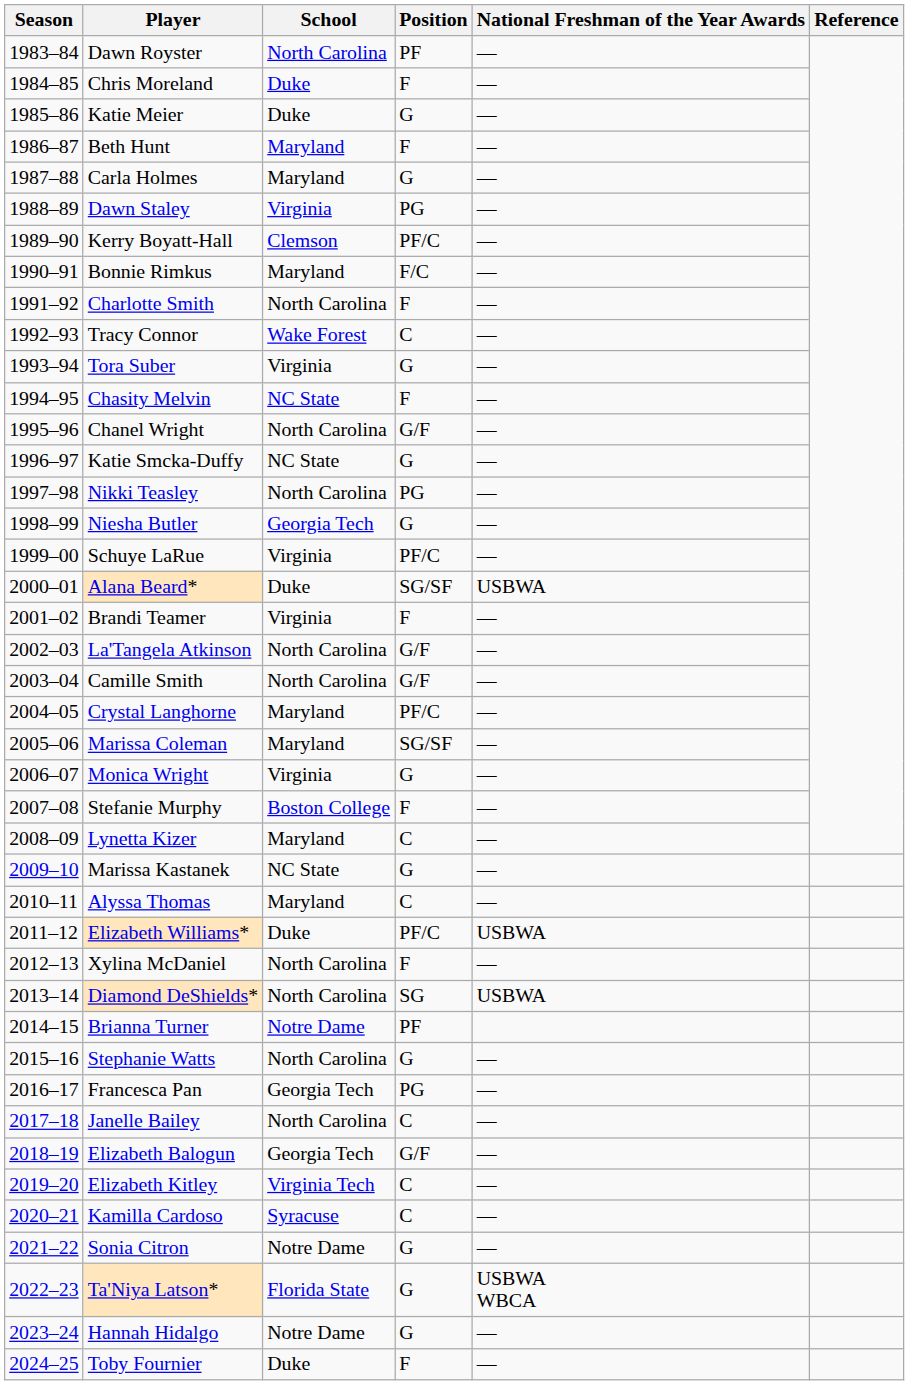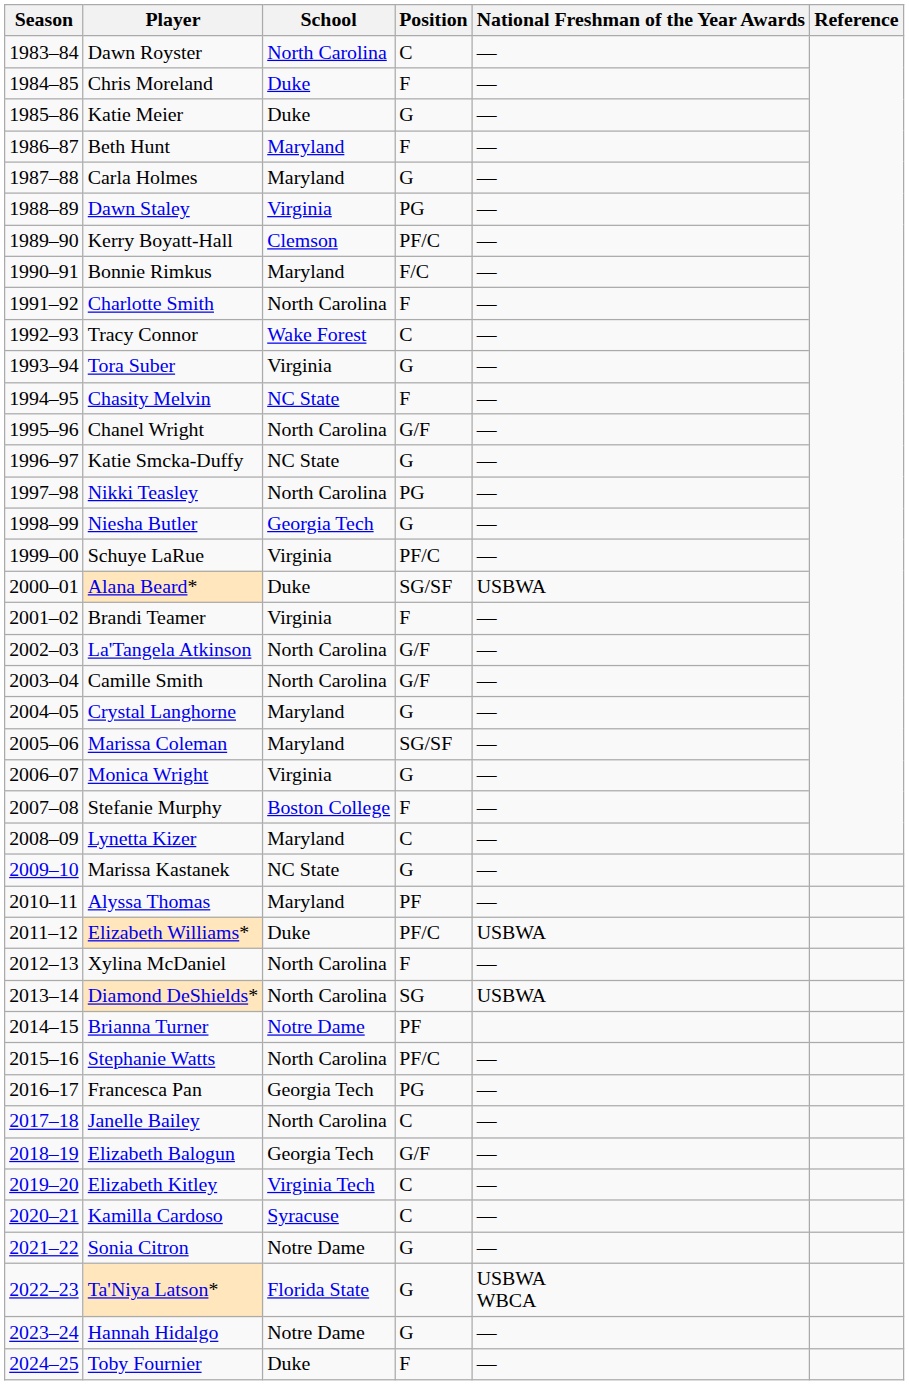Dawn Royster | Position: PF -> C
Crystal Langhorne | Position: PF/C -> G
Alyssa Thomas | Position: C -> PF
Stephanie Watts | Position: G -> PF/C
